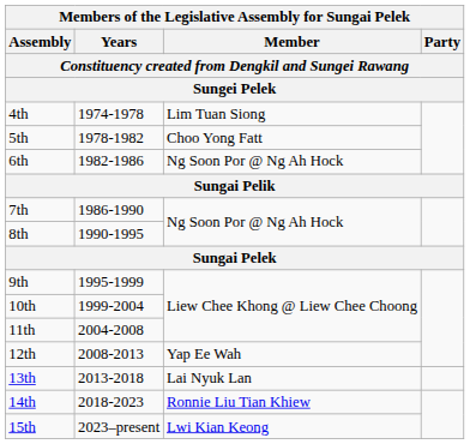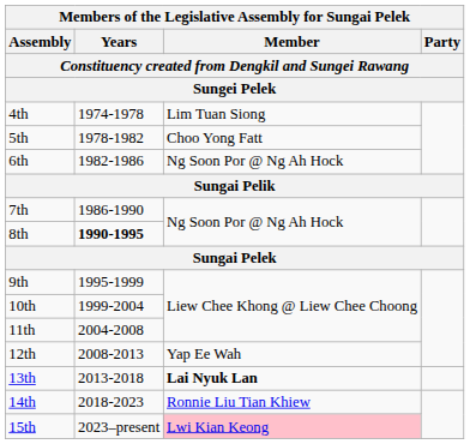8th | Years: normal -> bold
13th | Member: normal -> bold
15th | Member: no background -> pink background
